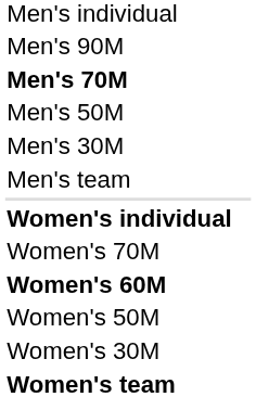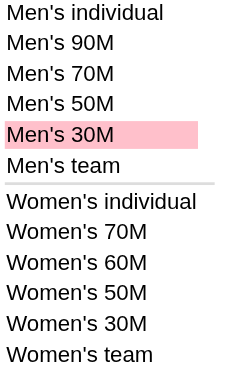Men's 70M | column 1: bold -> normal
Men's 30M | column 1: no background -> pink background
Women's individual | column 1: bold -> normal
Women's 60M | column 1: bold -> normal
Women's team | column 1: bold -> normal
